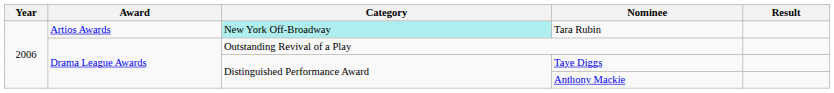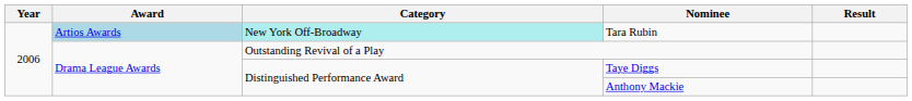Tara Rubin | Award: no background -> lightblue background
